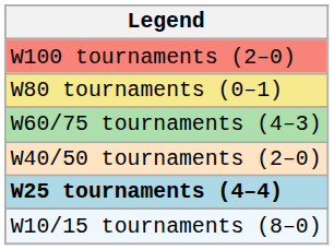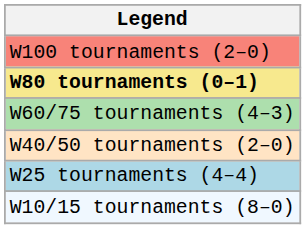row 3 | column 1: normal -> bold
row 6 | column 1: bold -> normal
